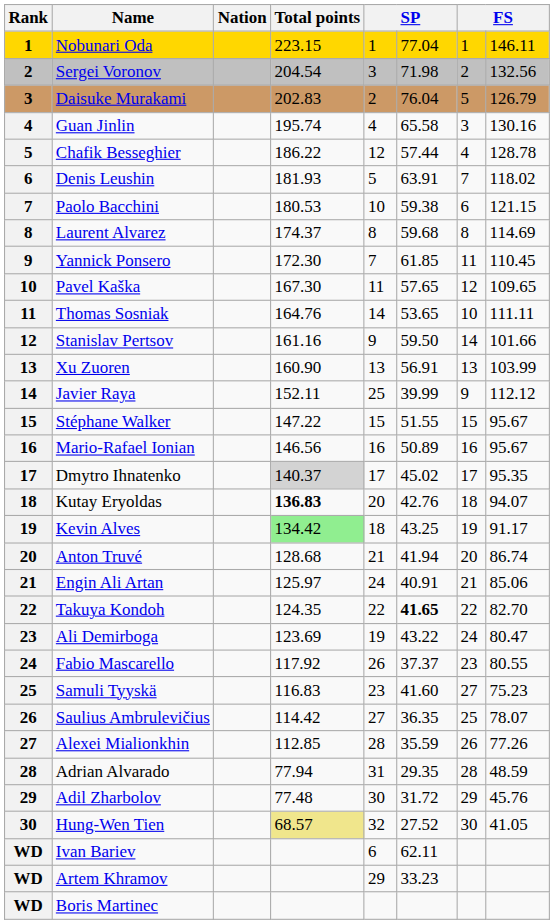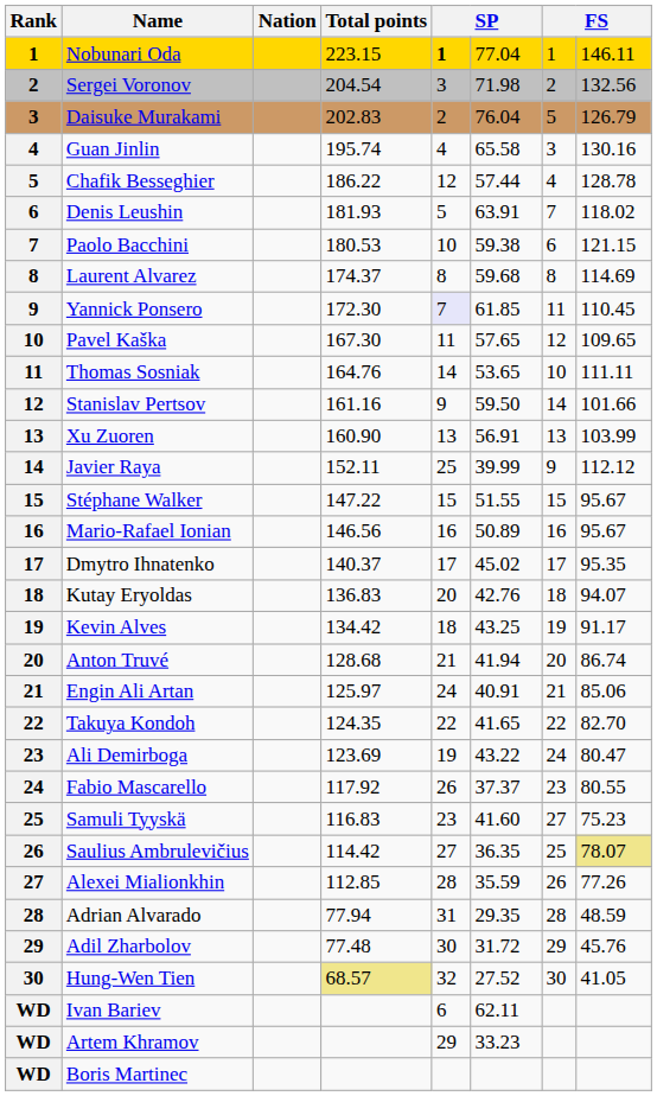Nobunari Oda | column 5: normal -> bold
Yannick Ponsero | column 5: no background -> lavender background
Dmytro Ihnatenko | Total points: lightgrey background -> no background
Kutay Eryoldas | Total points: bold -> normal
Kevin Alves | Total points: lightgreen background -> no background
Takuya Kondoh | column 6: bold -> normal
Saulius Ambrulevičius | column 8: no background -> khaki background
